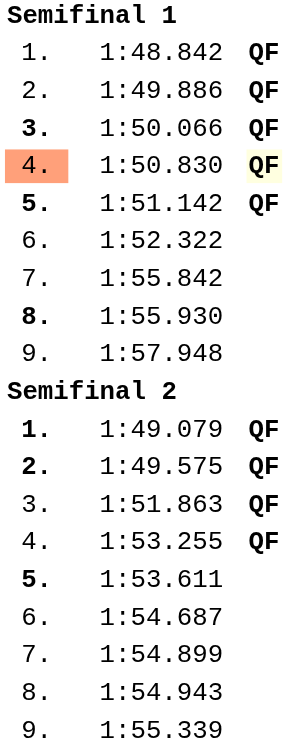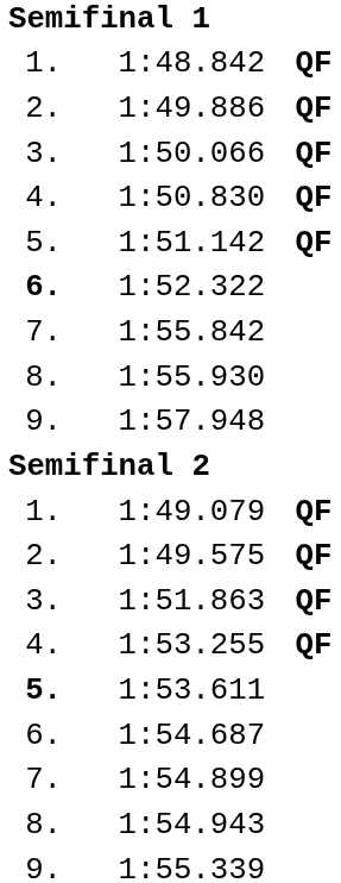1:50.066 | column 1: bold -> normal
1:50.830 | column 1: lightsalmon background -> no background
1:50.830 | column 3: lightyellow background -> no background
1:51.142 | column 1: bold -> normal
1:52.322 | column 1: normal -> bold
1:55.930 | column 1: bold -> normal
1:49.079 | column 1: bold -> normal
1:49.575 | column 1: bold -> normal
